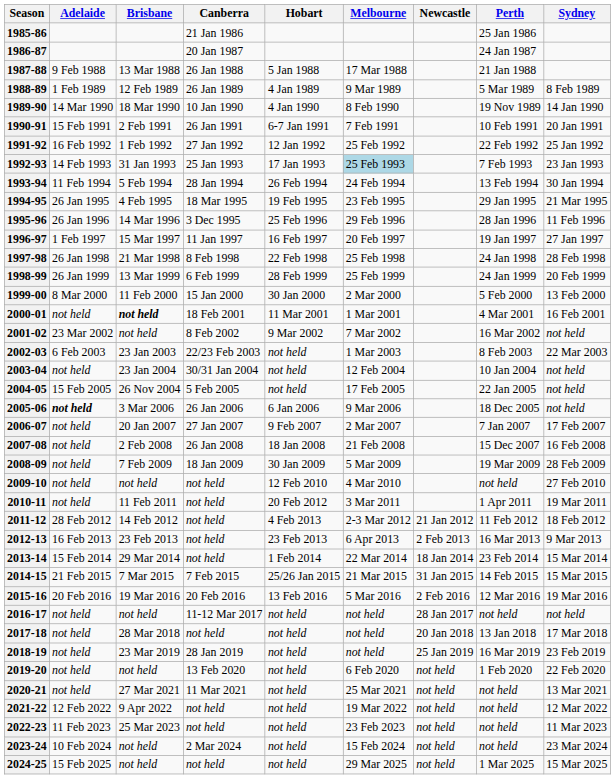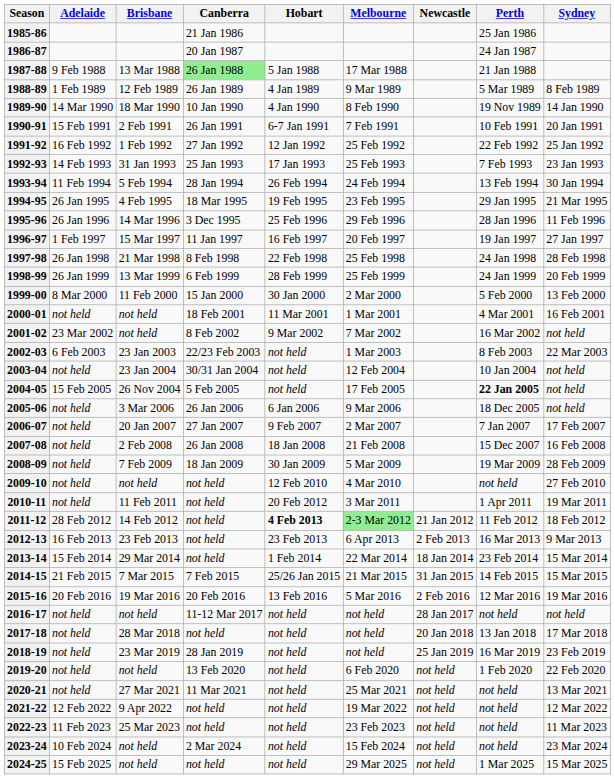1987-88 | Canberra: no background -> lightgreen background
1992-93 | Melbourne: lightblue background -> no background
2000-01 | Brisbane: bold -> normal
2004-05 | Perth: normal -> bold
2005-06 | Adelaide: bold -> normal
2011-12 | Hobart: normal -> bold
2011-12 | Melbourne: no background -> lightgreen background
